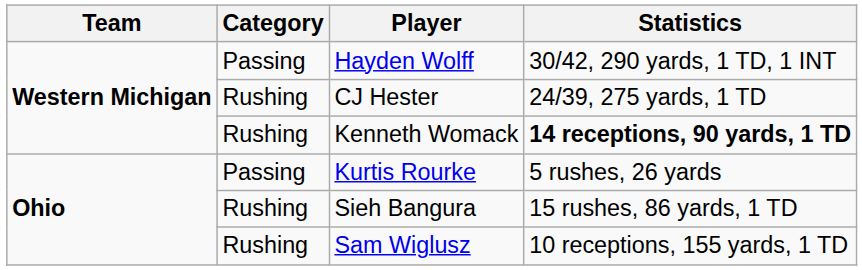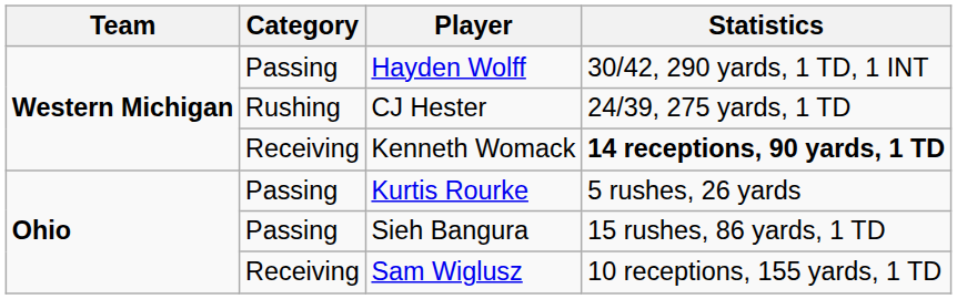Kenneth Womack | Category: Rushing -> Receiving
Sieh Bangura | Category: Rushing -> Passing
Sam Wiglusz | Category: Rushing -> Receiving
